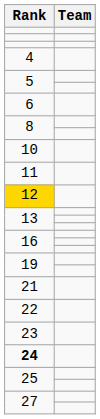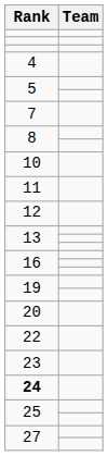row 8 | Rank: 6 -> 7
row 13 | Rank: gold background -> no background
row 22 | Rank: 21 -> 20
